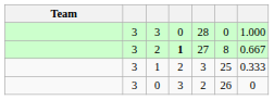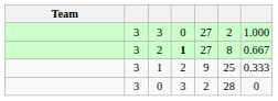row 2 | column 5: 28 -> 27
row 2 | column 6: 0 -> 2
row 4 | column 5: 3 -> 9
row 5 | column 6: 26 -> 28
